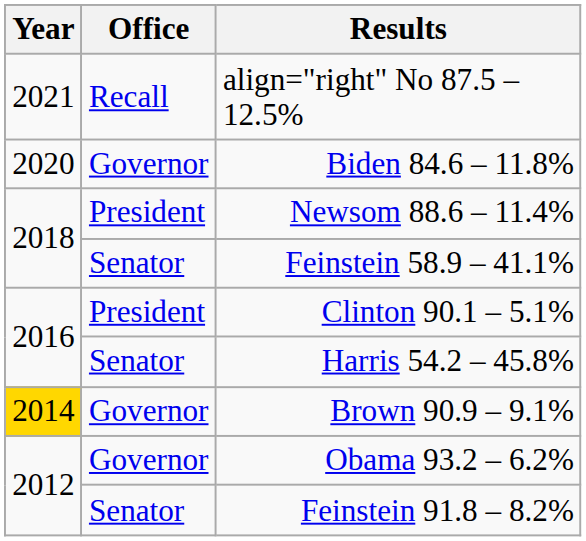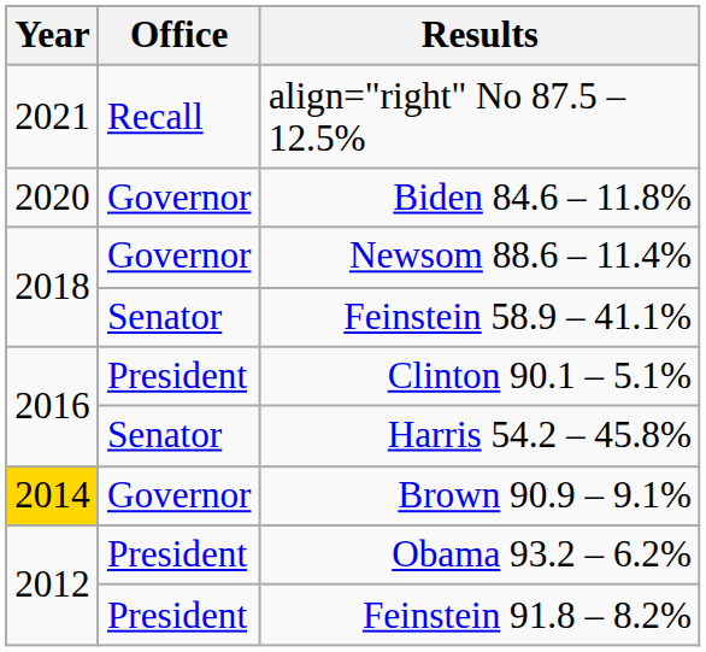Newsom 88.6 – 11.4% | Office: President -> Governor
Obama 93.2 – 6.2% | Office: Governor -> President
Feinstein 91.8 – 8.2% | Office: Senator -> President
